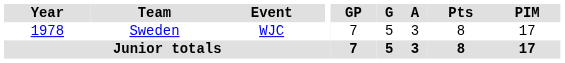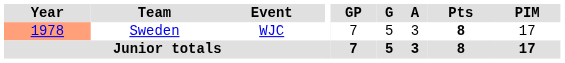Sweden | Year: no background -> lightsalmon background
Sweden | Pts: normal -> bold
